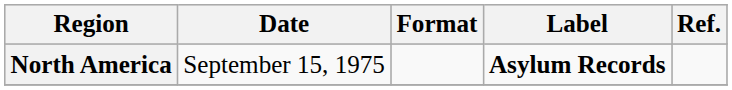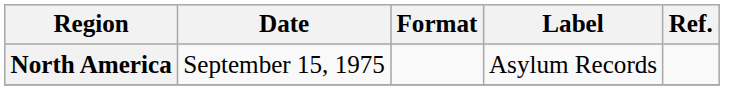North America | Label: bold -> normal
